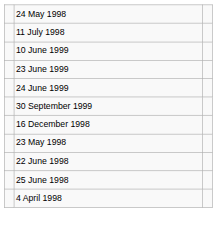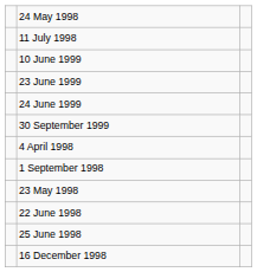rows swapped: 4 April 1998 <-> 16 December 1998
+ row: 1 September 1998
